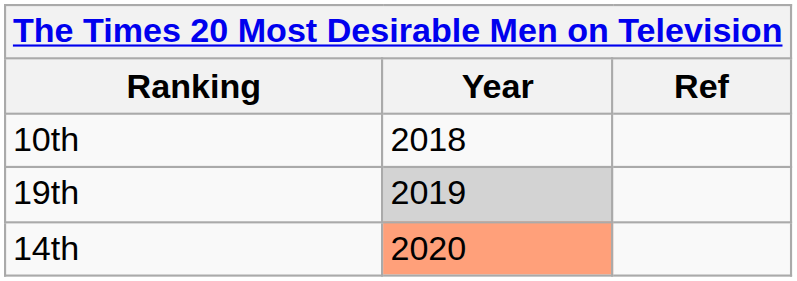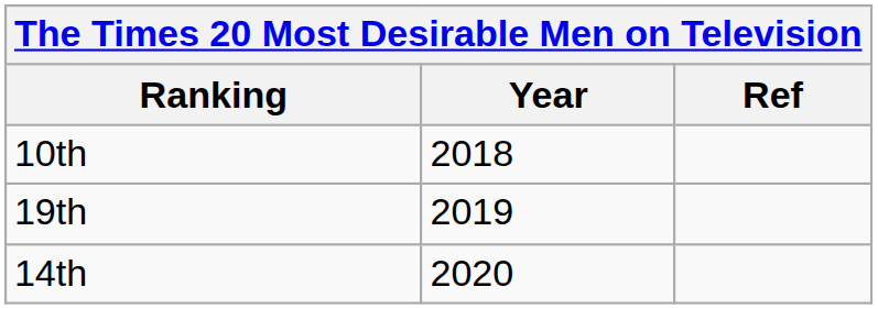19th | Year: lightgrey background -> no background
14th | Year: lightsalmon background -> no background
